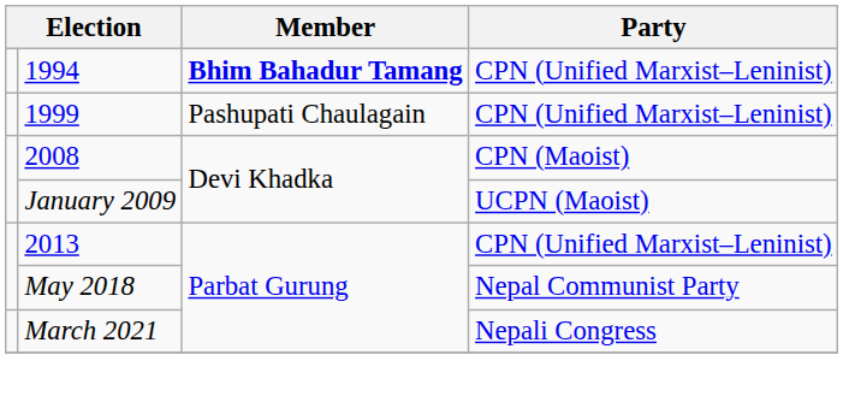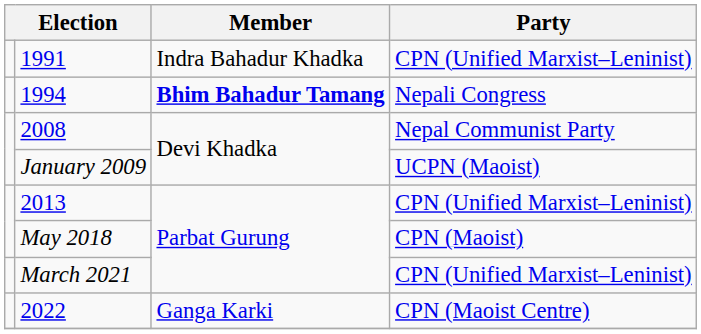+ row: 1991 | Indra Bahadur Khadka | CPN (Unified Marxist–Leninist)
1994 | Party: CPN (Unified Marxist–Leninist) -> Nepali Congress
- row: 1999 | Pashupati Chaulagain | CPN (Unified Marxist–Leninist)
2008 | Party: CPN (Maoist) -> Nepal Communist Party
May 2018 | Party: Nepal Communist Party -> CPN (Maoist)
March 2021 | Party: Nepali Congress -> CPN (Unified Marxist–Leninist)
+ row: 2022 | Ganga Karki | CPN (Maoist Centre)
